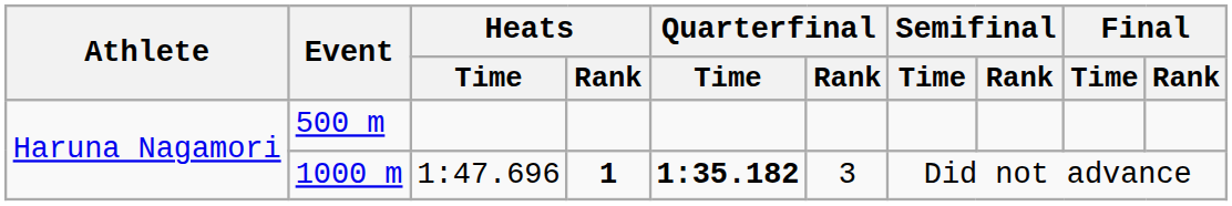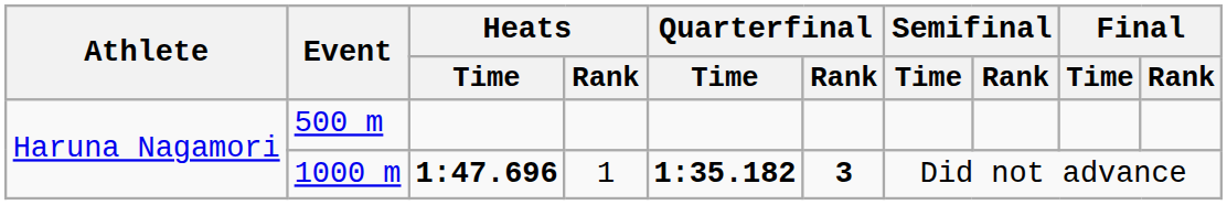1000 m | Heats / Time: normal -> bold
1000 m | Heats / Rank: bold -> normal
1000 m | Quarterfinal / Rank: normal -> bold
